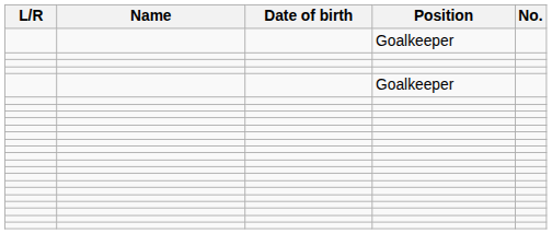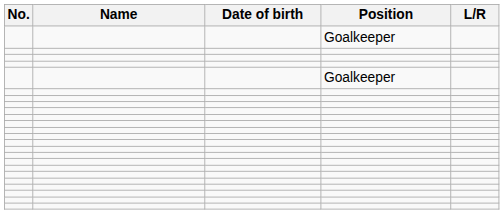columns swapped: No. <-> L/R
